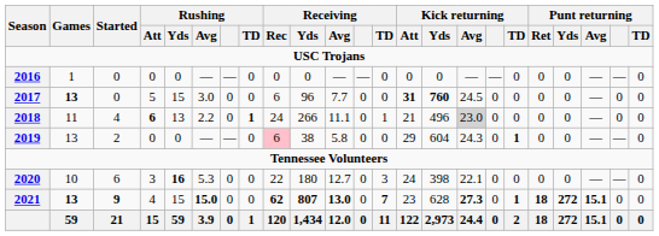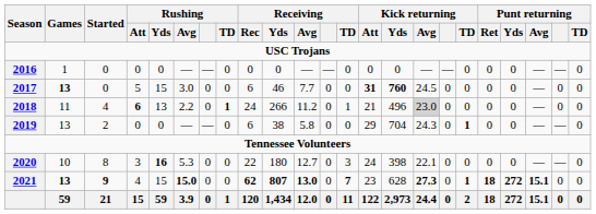2017 | Receiving / Yds: 96 -> 46
2018 | Receiving / Avg: 11.1 -> 11.2
2019 | Receiving / Rec: pink background -> no background
2019 | Kick returning / Yds: 604 -> 704
2020 | Started: 6 -> 8
